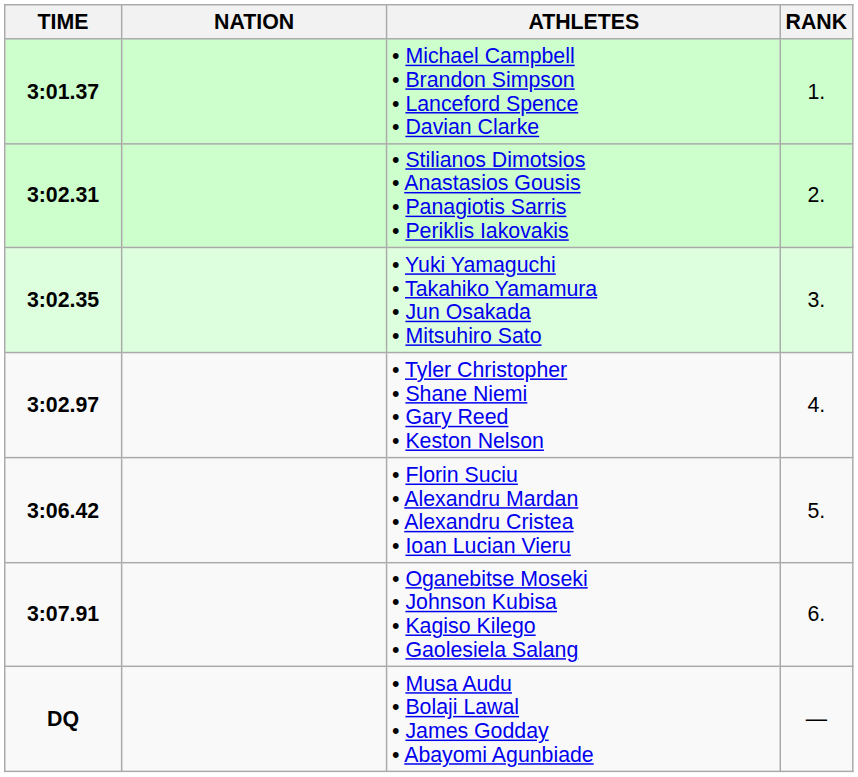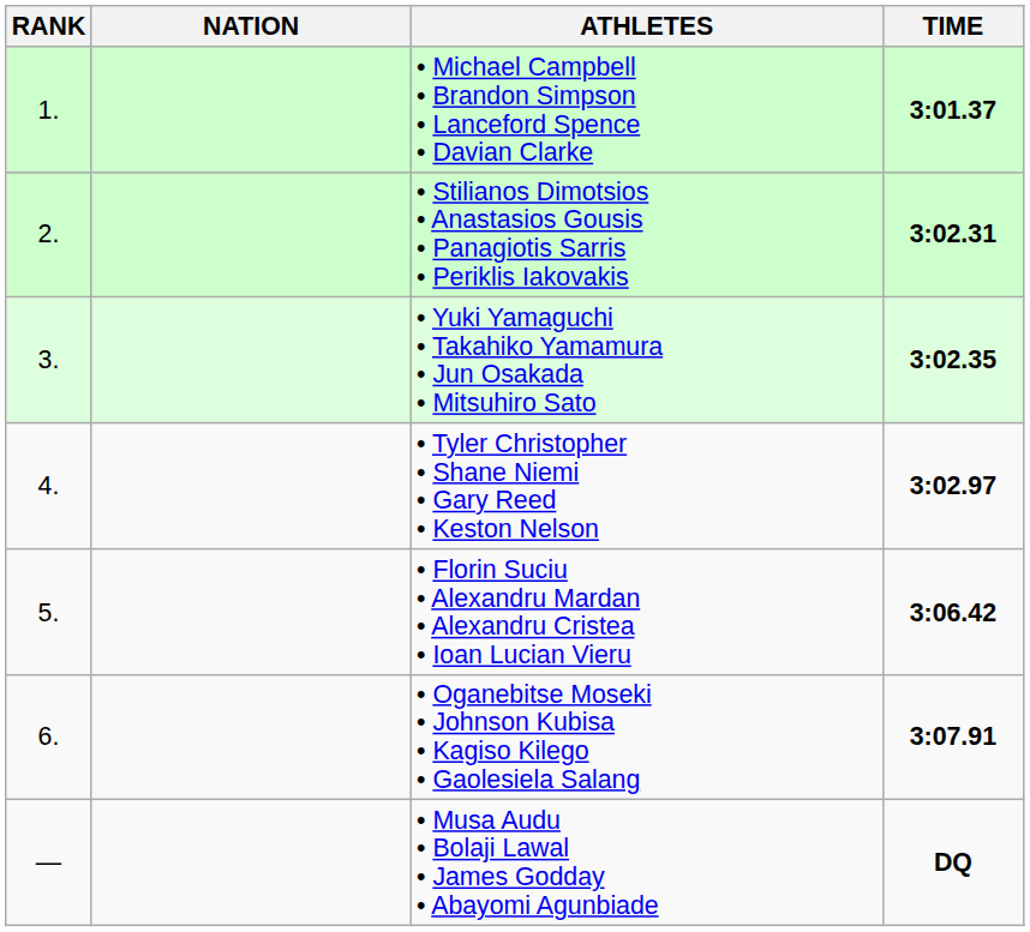columns swapped: RANK <-> TIME
